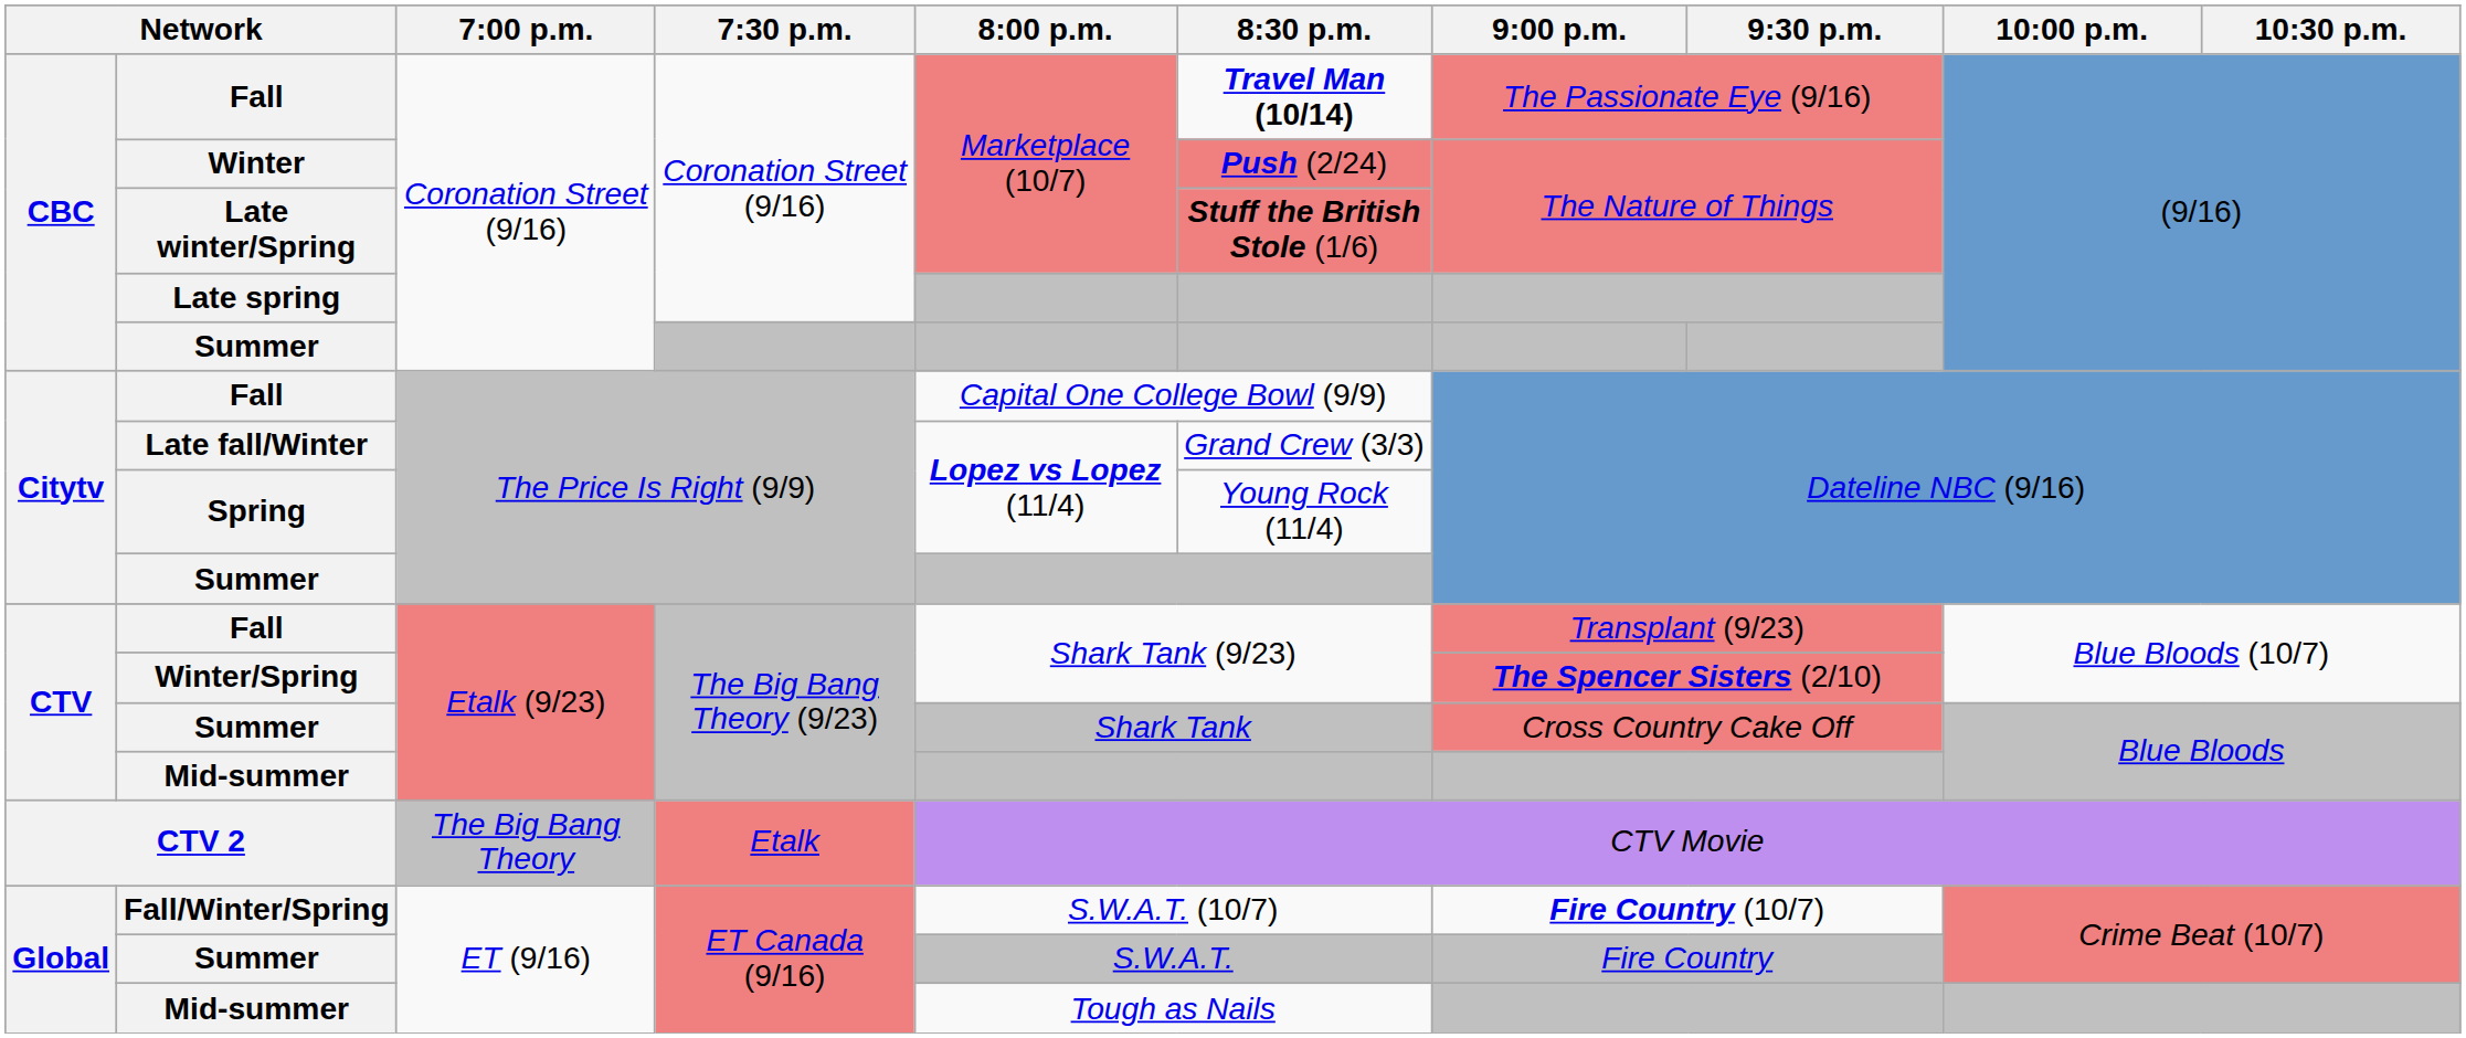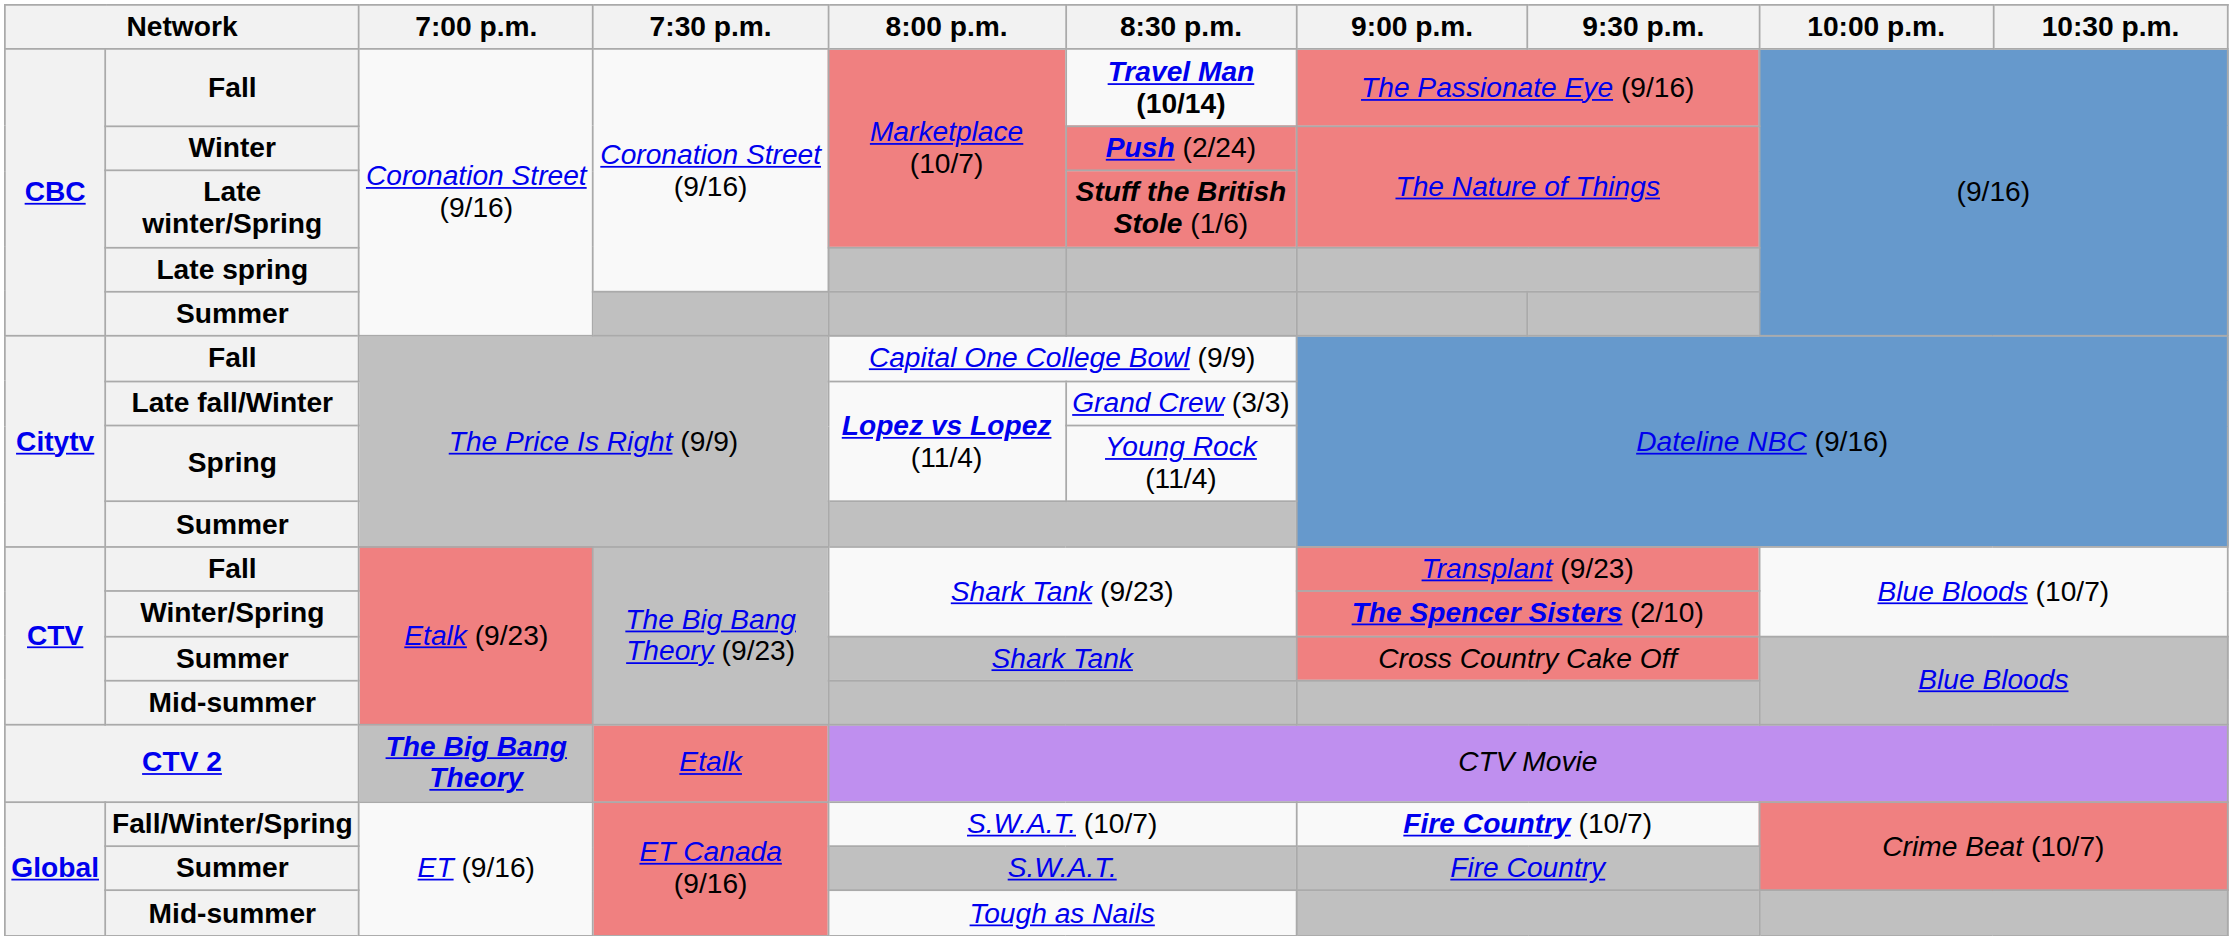CTV 2 | 7:00 p.m.: normal -> bold
